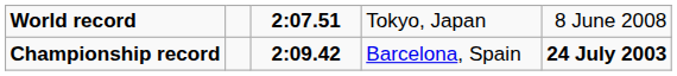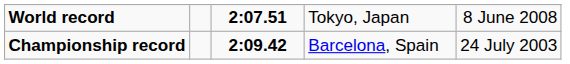Championship record | column 5: bold -> normal
